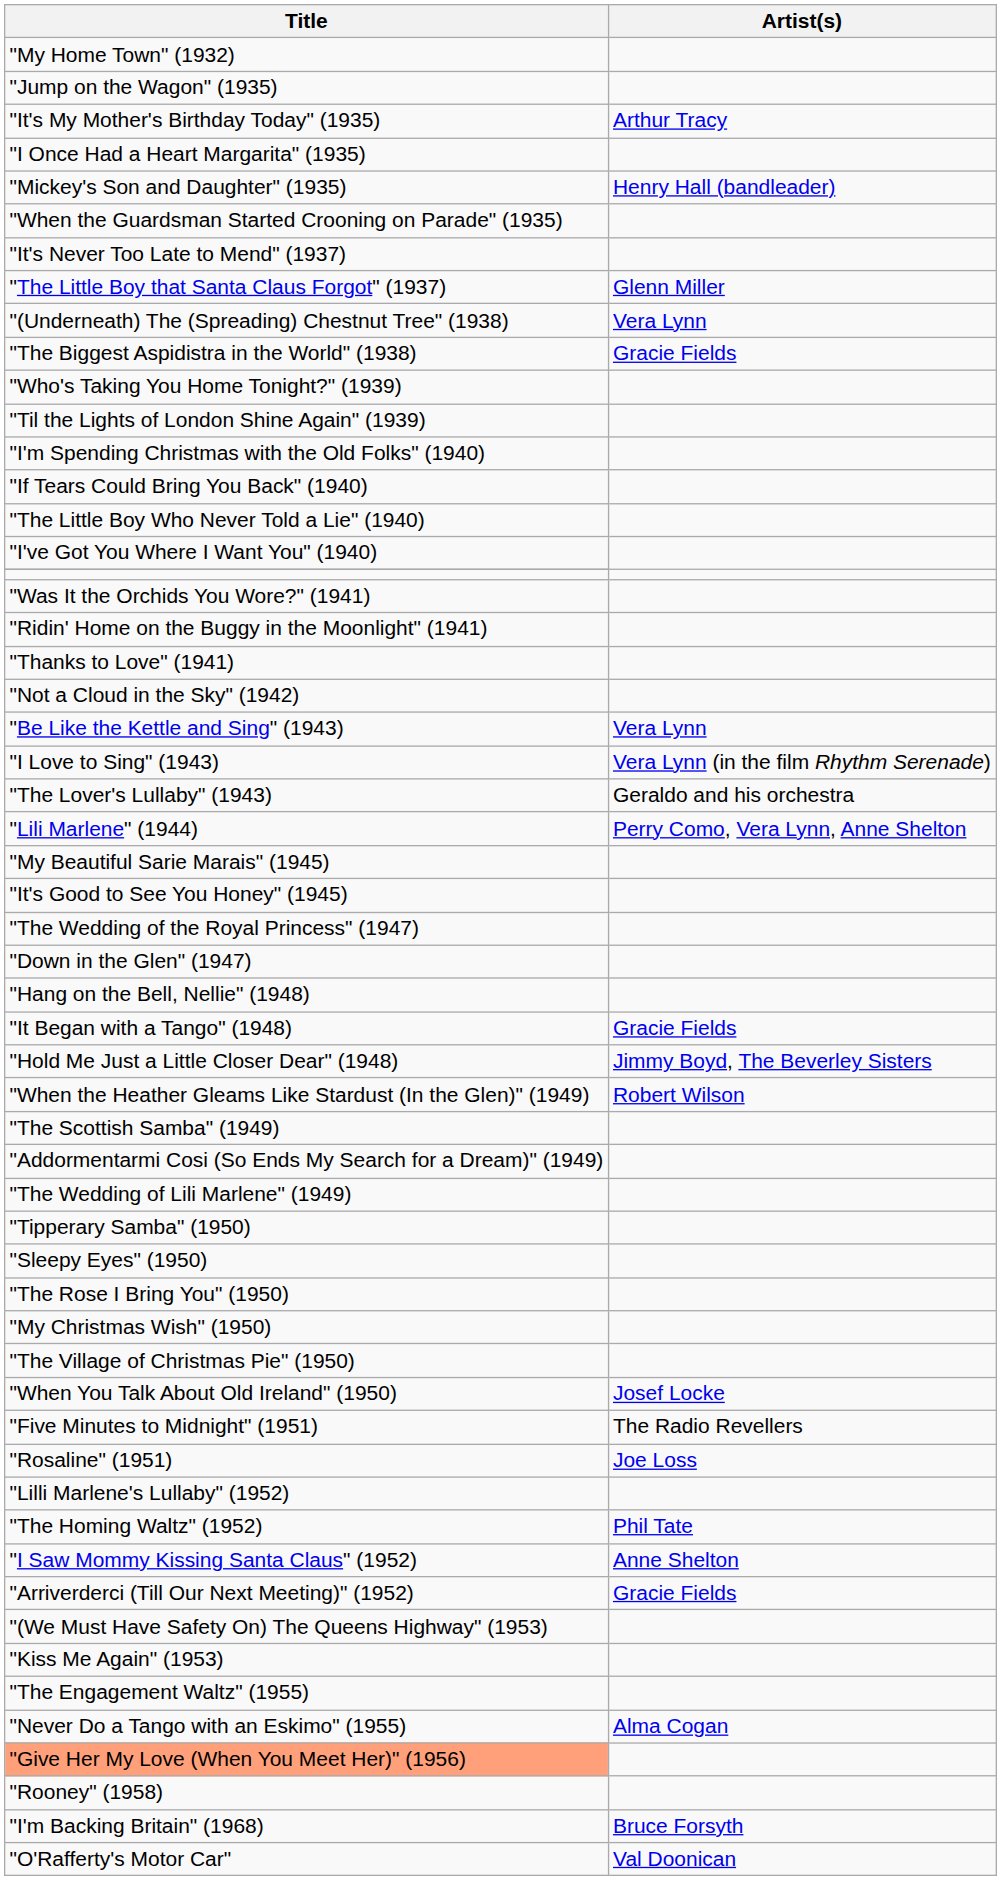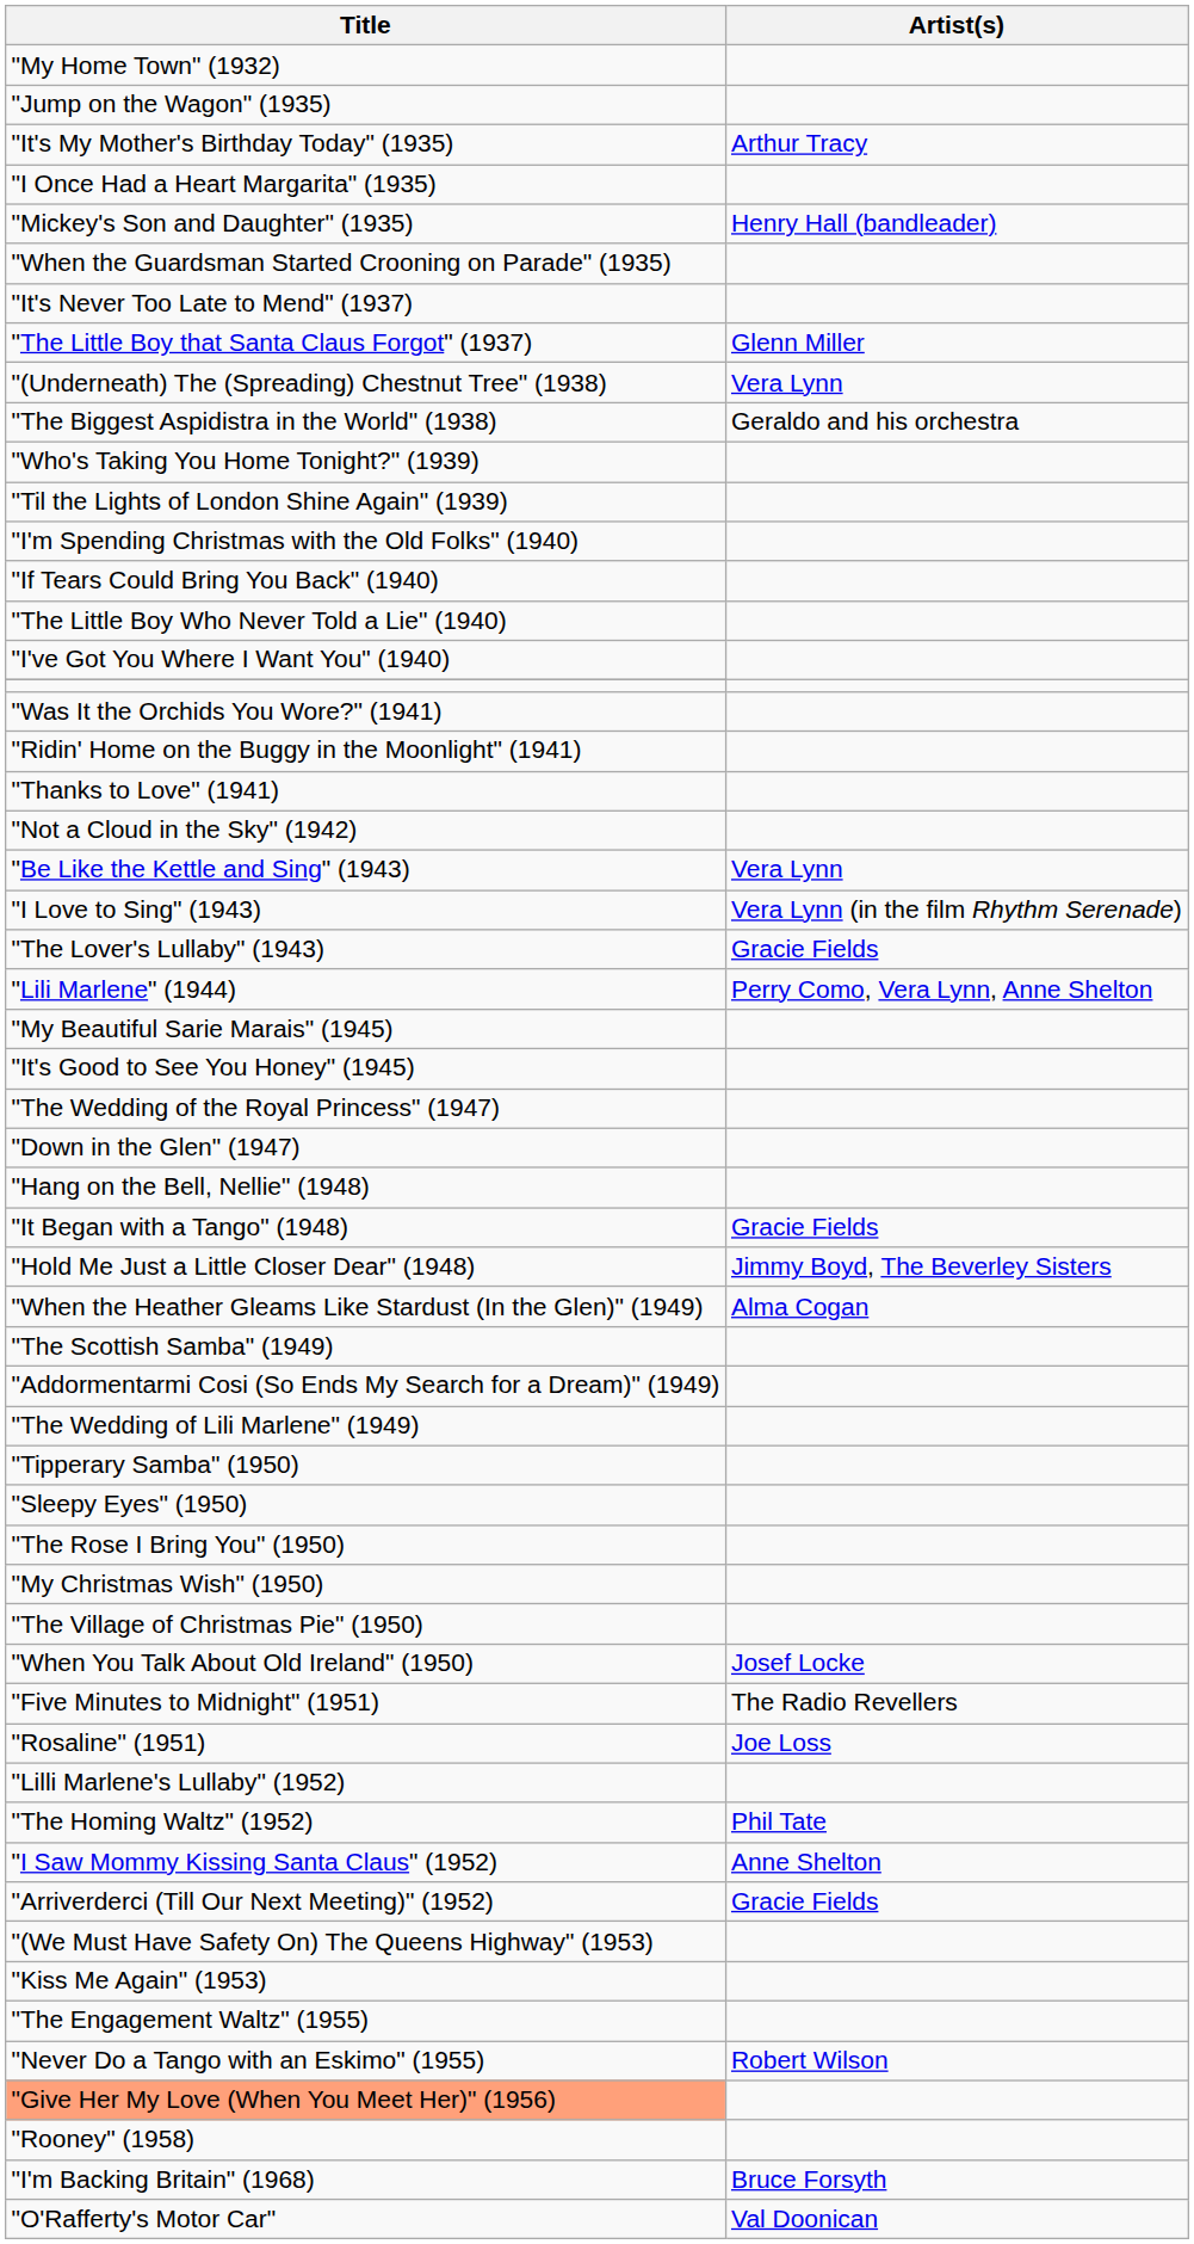row 11 | Artist(s): Gracie Fields -> Geraldo and his orchestra
row 25 | Artist(s): Geraldo and his orchestra -> Gracie Fields
row 34 | Artist(s): Robert Wilson -> Alma Cogan
row 53 | Artist(s): Alma Cogan -> Robert Wilson
